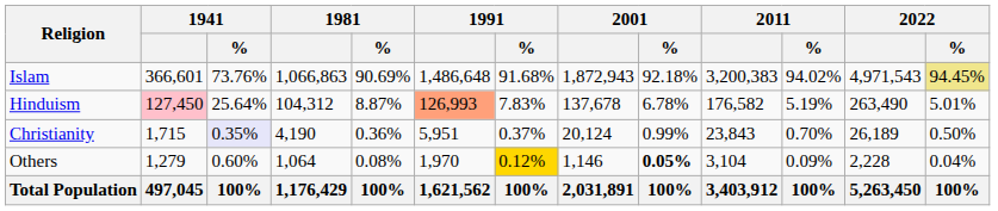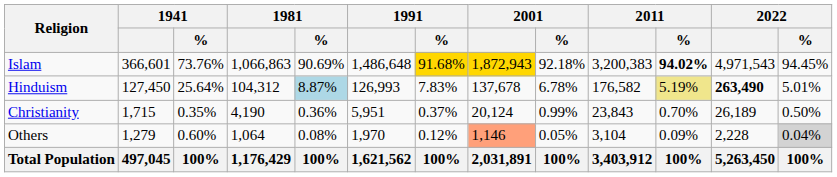Islam | 1991 / %: no background -> gold background
Islam | 2001: no background -> gold background
Islam | 2011 / %: normal -> bold
Islam | 2022 / %: khaki background -> no background
Hinduism | 1941: pink background -> no background
Hinduism | 1981 / %: no background -> lightblue background
Hinduism | 1991: lightsalmon background -> no background
Hinduism | 2011 / %: no background -> khaki background
Hinduism | 2022: normal -> bold
Christianity | 1941 / %: lavender background -> no background
Others | 1991 / %: gold background -> no background
Others | 2001: no background -> lightsalmon background
Others | 2001 / %: bold -> normal
Others | 2022 / %: no background -> lightgrey background
